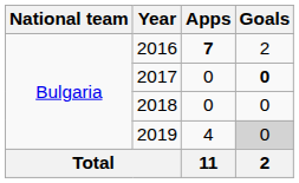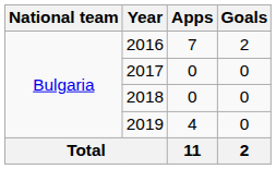2016 | Apps: bold -> normal
2017 | Goals: bold -> normal
2019 | Goals: lightgrey background -> no background
